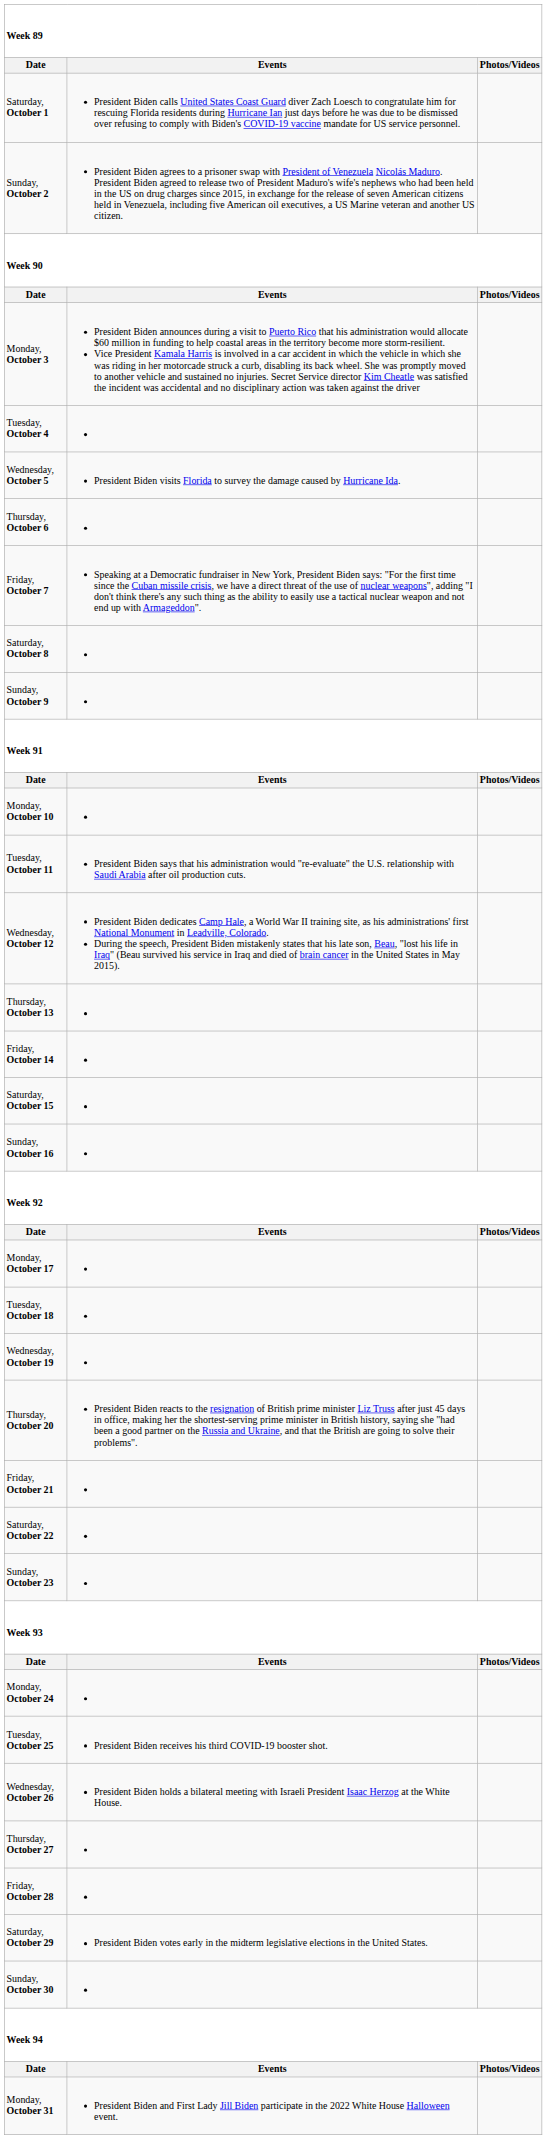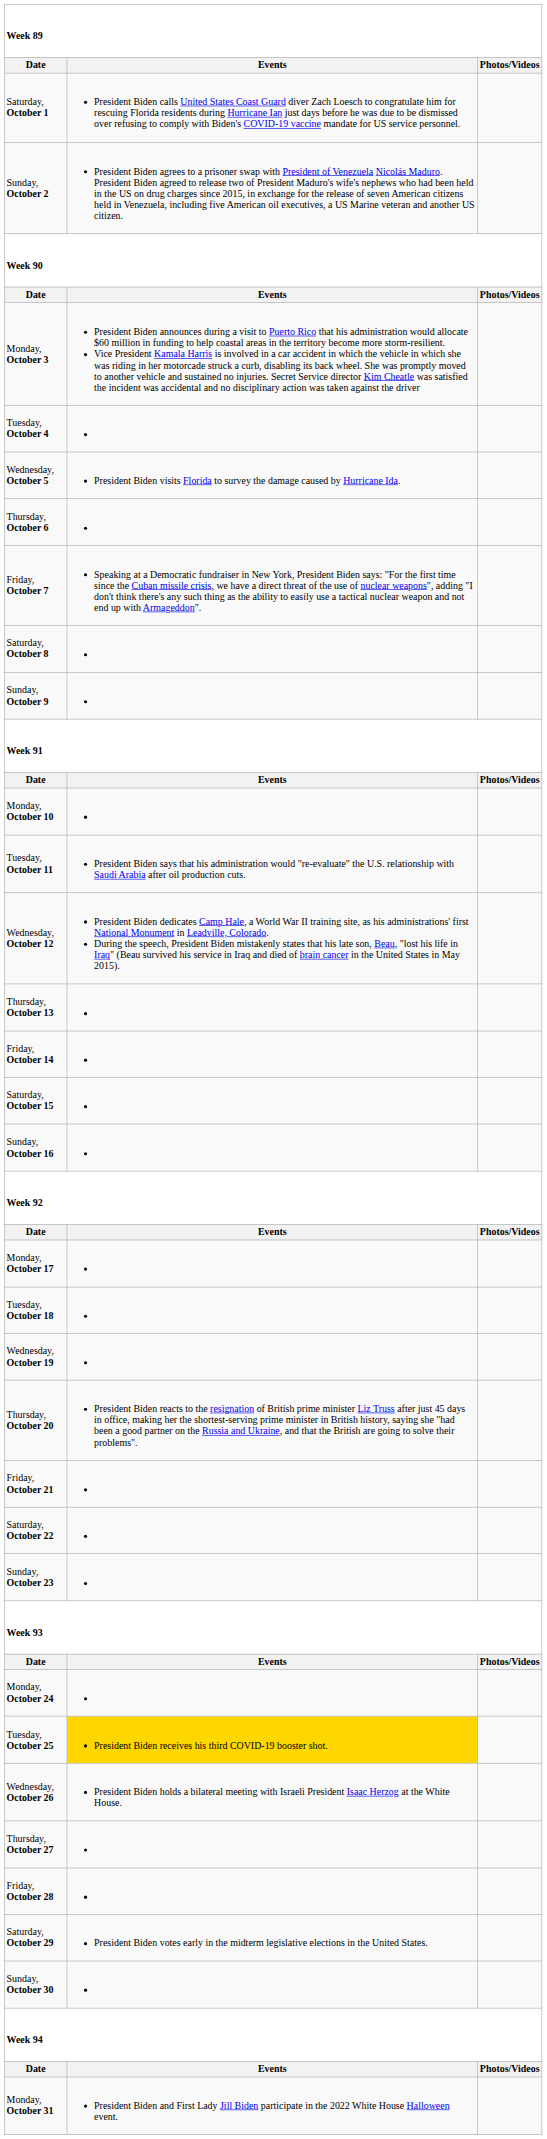Tuesday, October 25 | column 2: no background -> gold background
